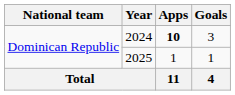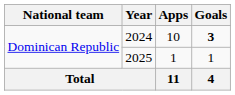2024 | Apps: bold -> normal
2024 | Goals: normal -> bold
